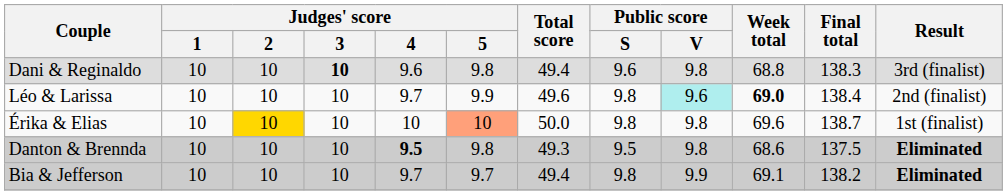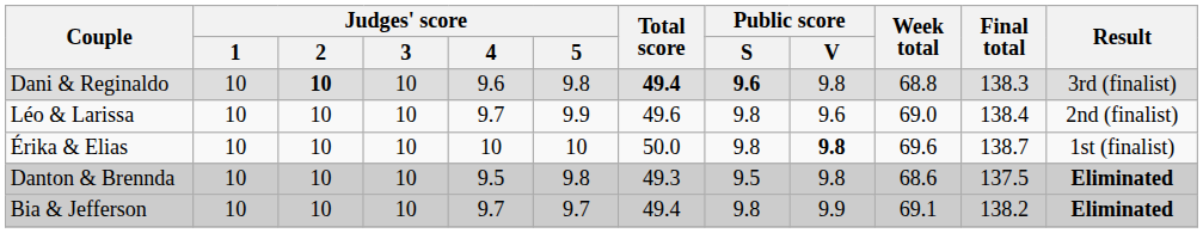Dani & Reginaldo | Judges' score / 2: normal -> bold
Dani & Reginaldo | Judges' score / 3: bold -> normal
Dani & Reginaldo | Total score: normal -> bold
Dani & Reginaldo | Public score / S: normal -> bold
Léo & Larissa | Public score / V: paleturquoise background -> no background
Léo & Larissa | Week total: bold -> normal
Érika & Elias | Judges' score / 2: gold background -> no background
Érika & Elias | Judges' score / 5: lightsalmon background -> no background
Érika & Elias | Public score / V: normal -> bold
Danton & Brennda | Judges' score / 4: bold -> normal
